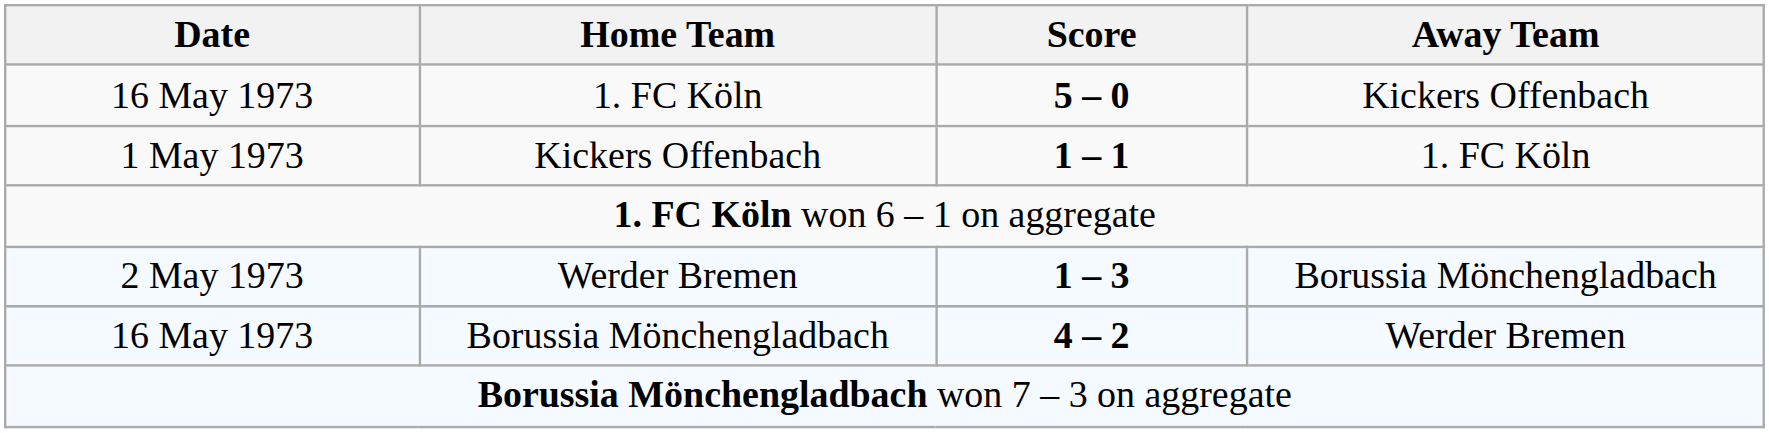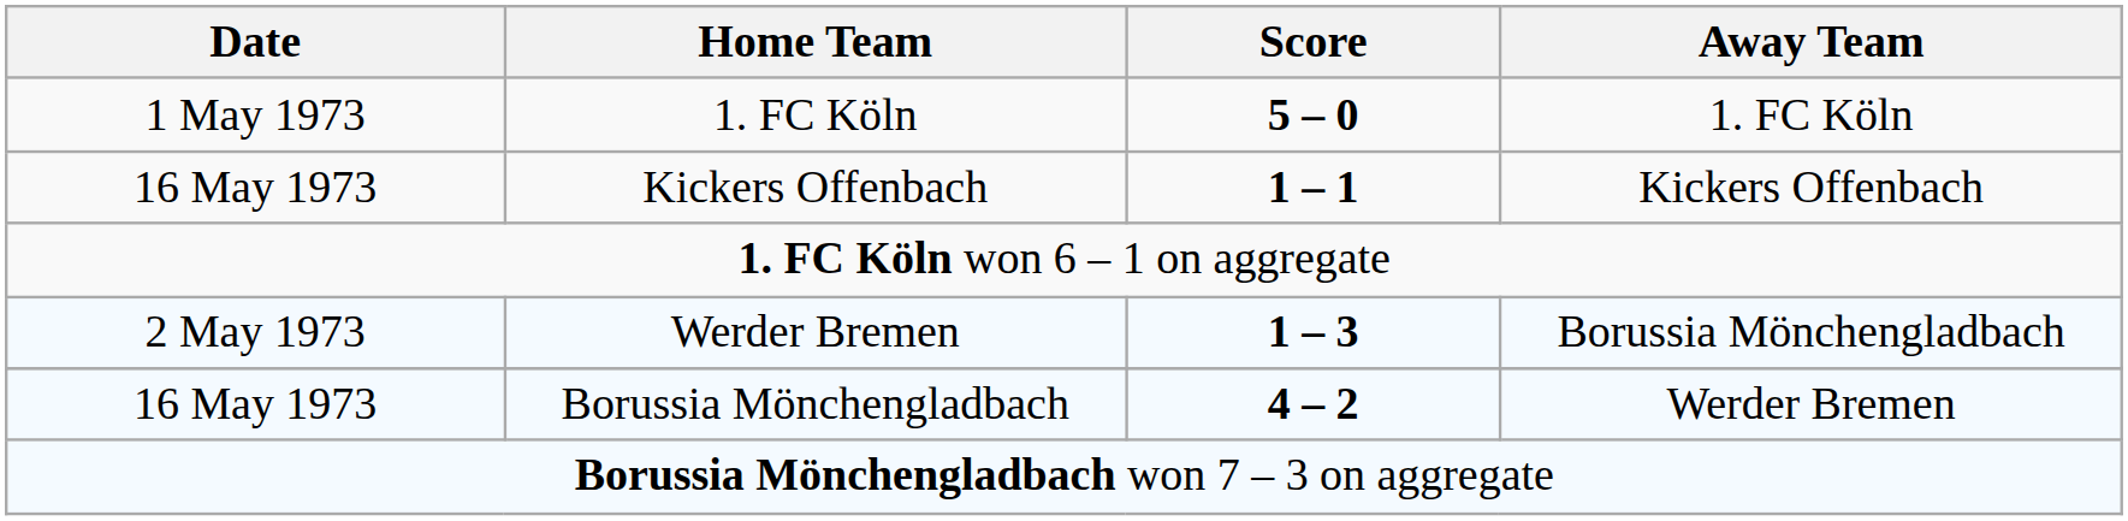row 2 | Date: 16 May 1973 -> 1 May 1973
row 2 | Away Team: Kickers Offenbach -> 1. FC Köln
row 3 | Date: 1 May 1973 -> 16 May 1973
row 3 | Away Team: 1. FC Köln -> Kickers Offenbach
